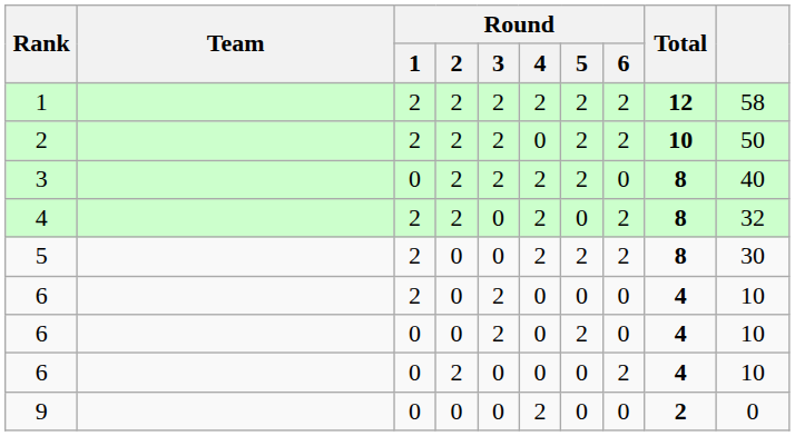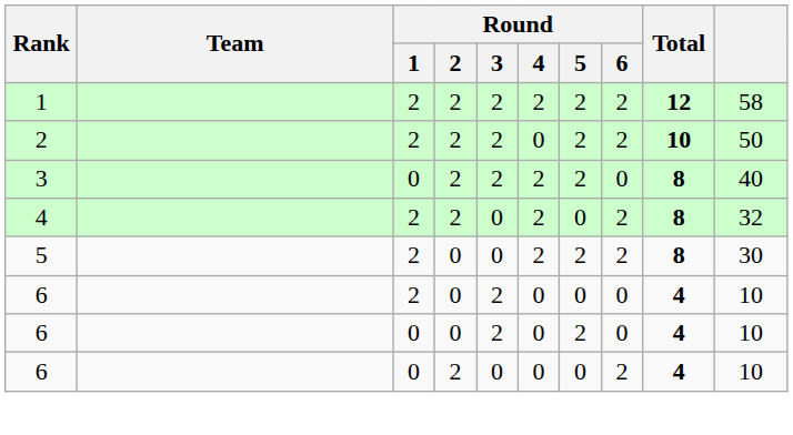- row: 9 | 0 | 0 | 0 | 2 | 0 | 0 | 2 | 0
